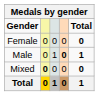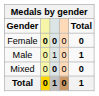Female | column 2: normal -> bold
Female | column 3: normal -> bold
Male | column 4: bold -> normal
Mixed | column 2: bold -> normal
Mixed | column 3: normal -> bold
